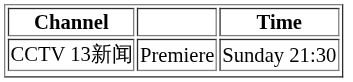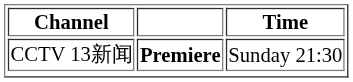CCTV 13新闻 | column 2: normal -> bold
